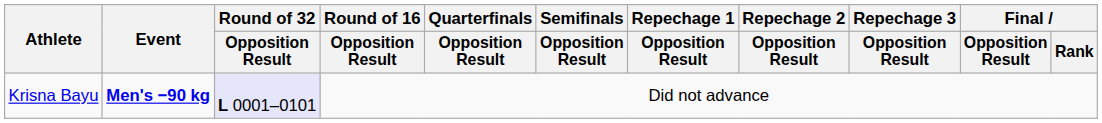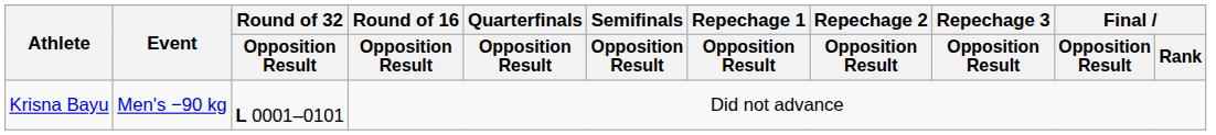Krisna Bayu | Event: bold -> normal
Krisna Bayu | Round of 32 / Opposition Result: lavender background -> no background
